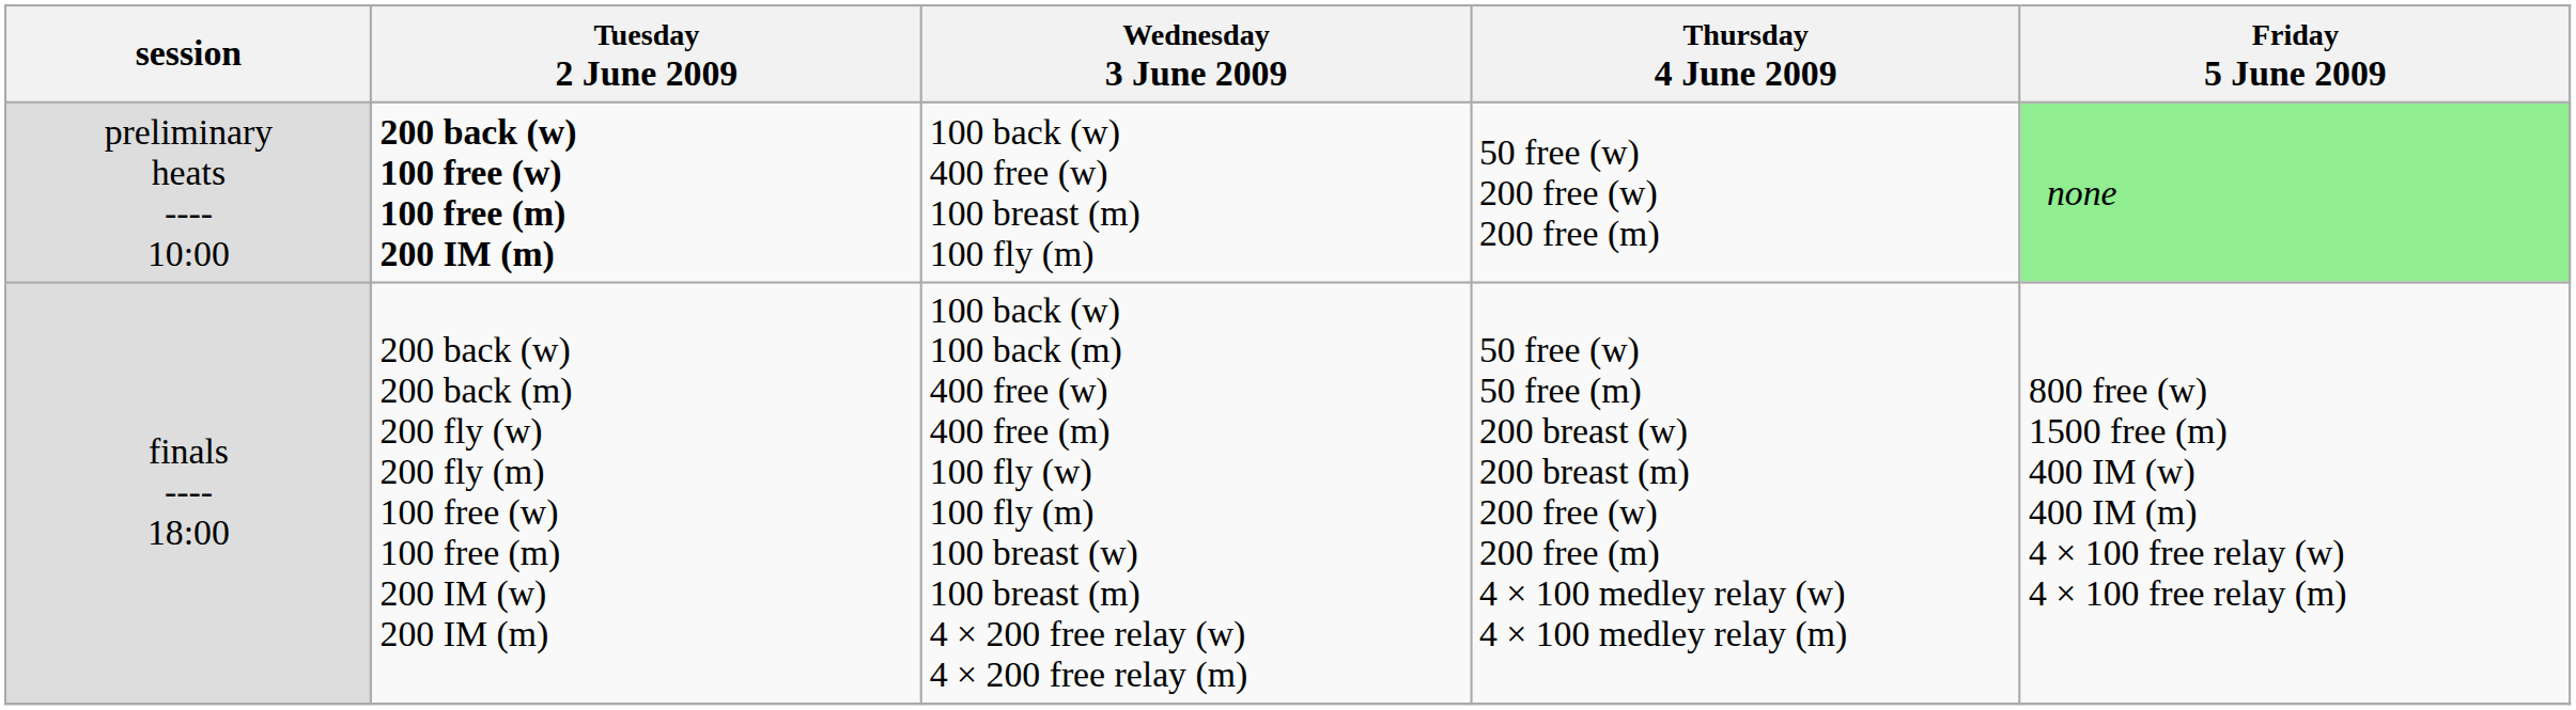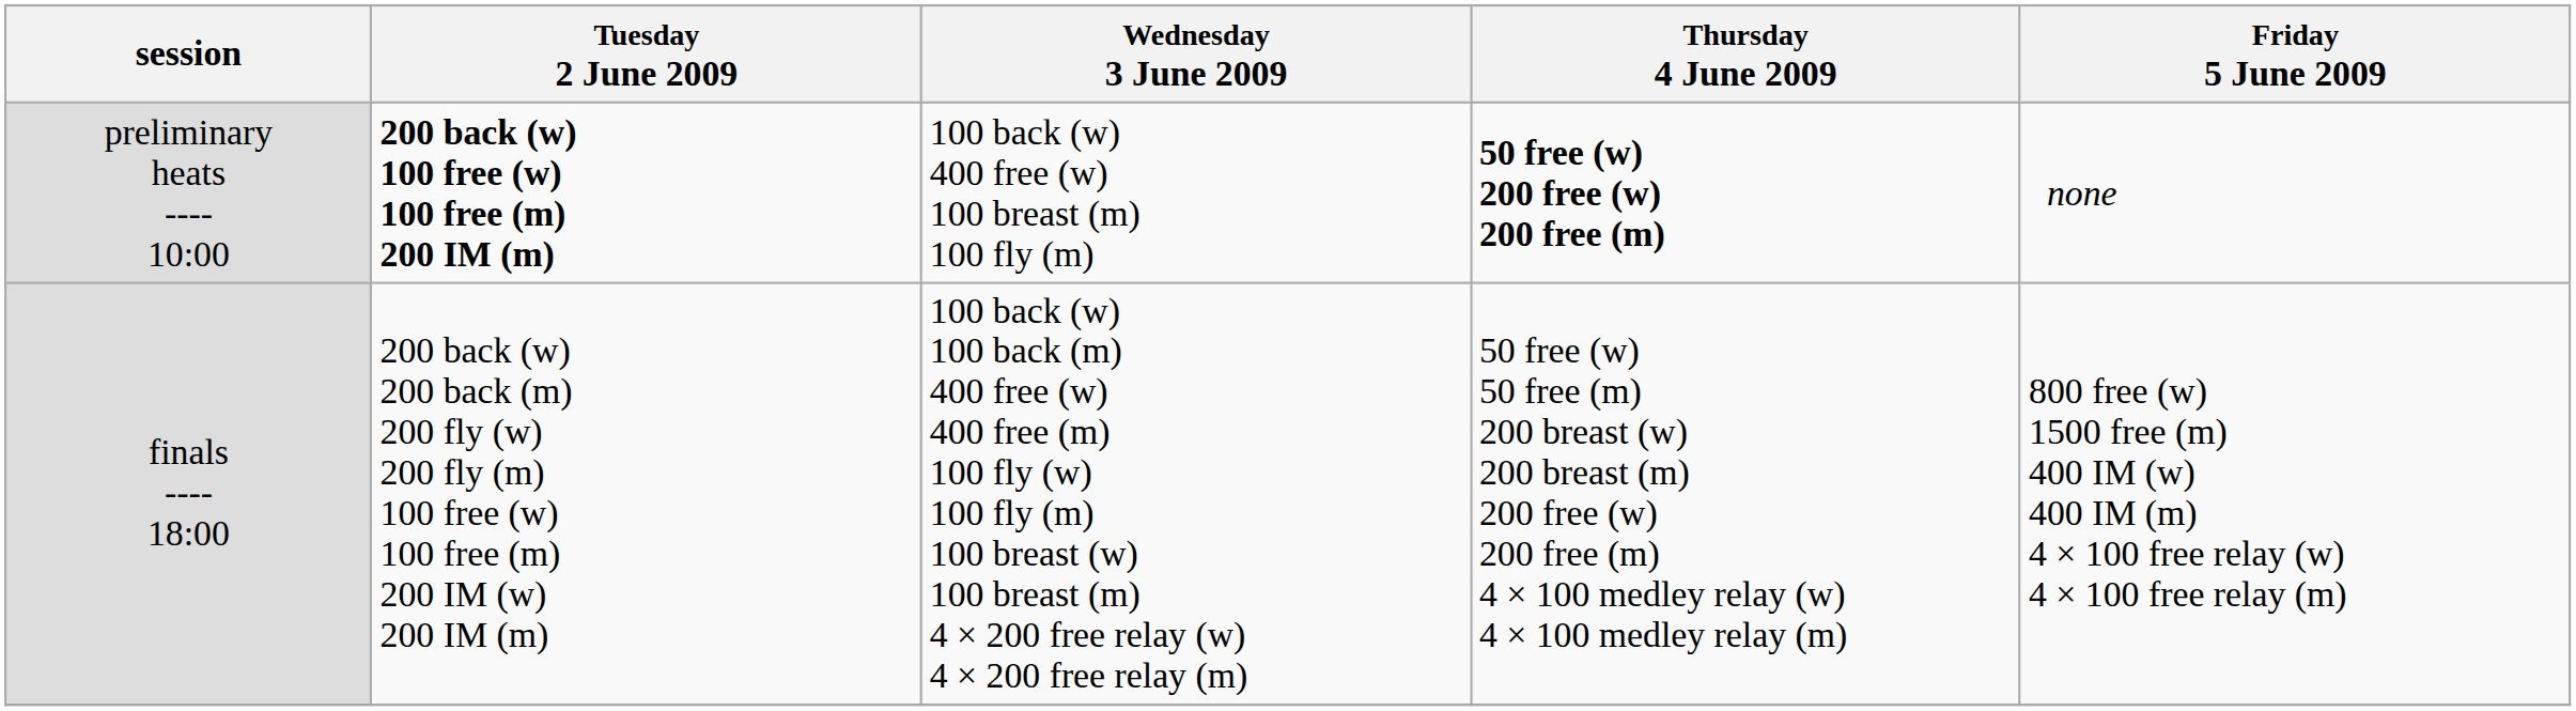preliminary heats ---- 10:00 | Thursday 4 June 2009: normal -> bold
preliminary heats ---- 10:00 | Friday 5 June 2009: lightgreen background -> no background
